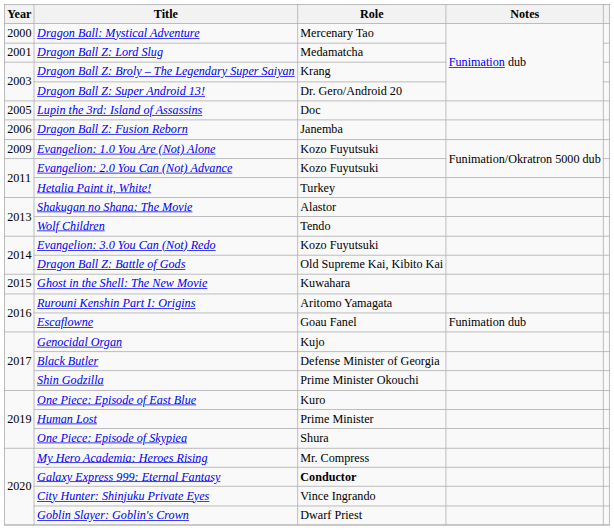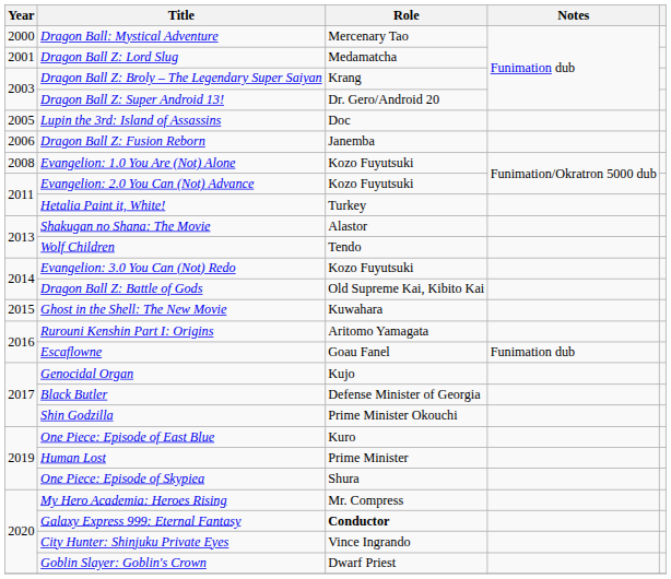Evangelion: 1.0 You Are (Not) Alone | Year: 2009 -> 2008
